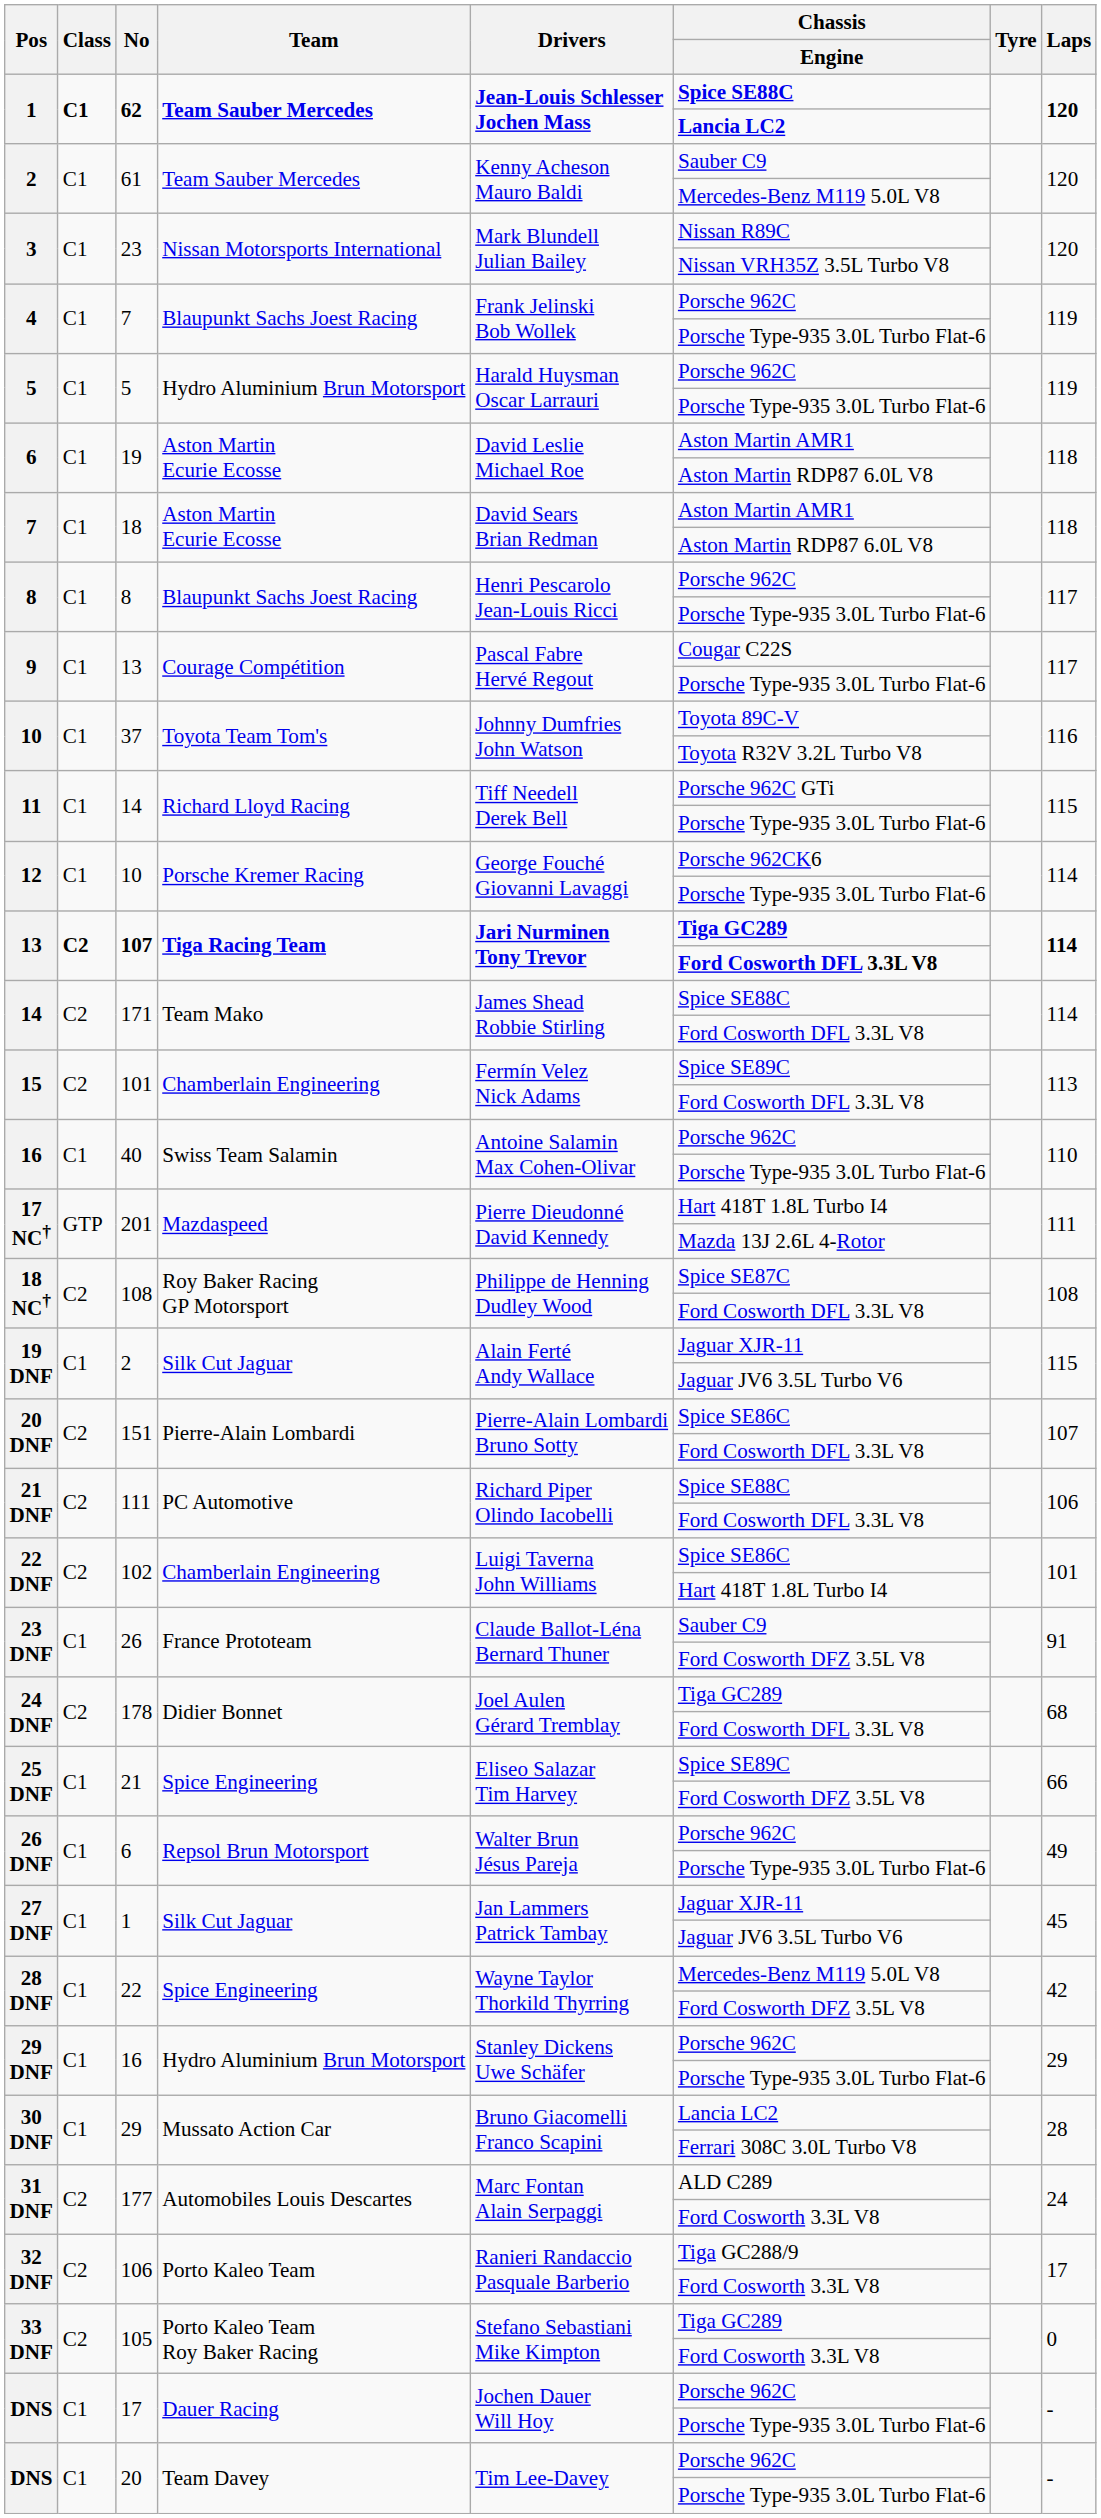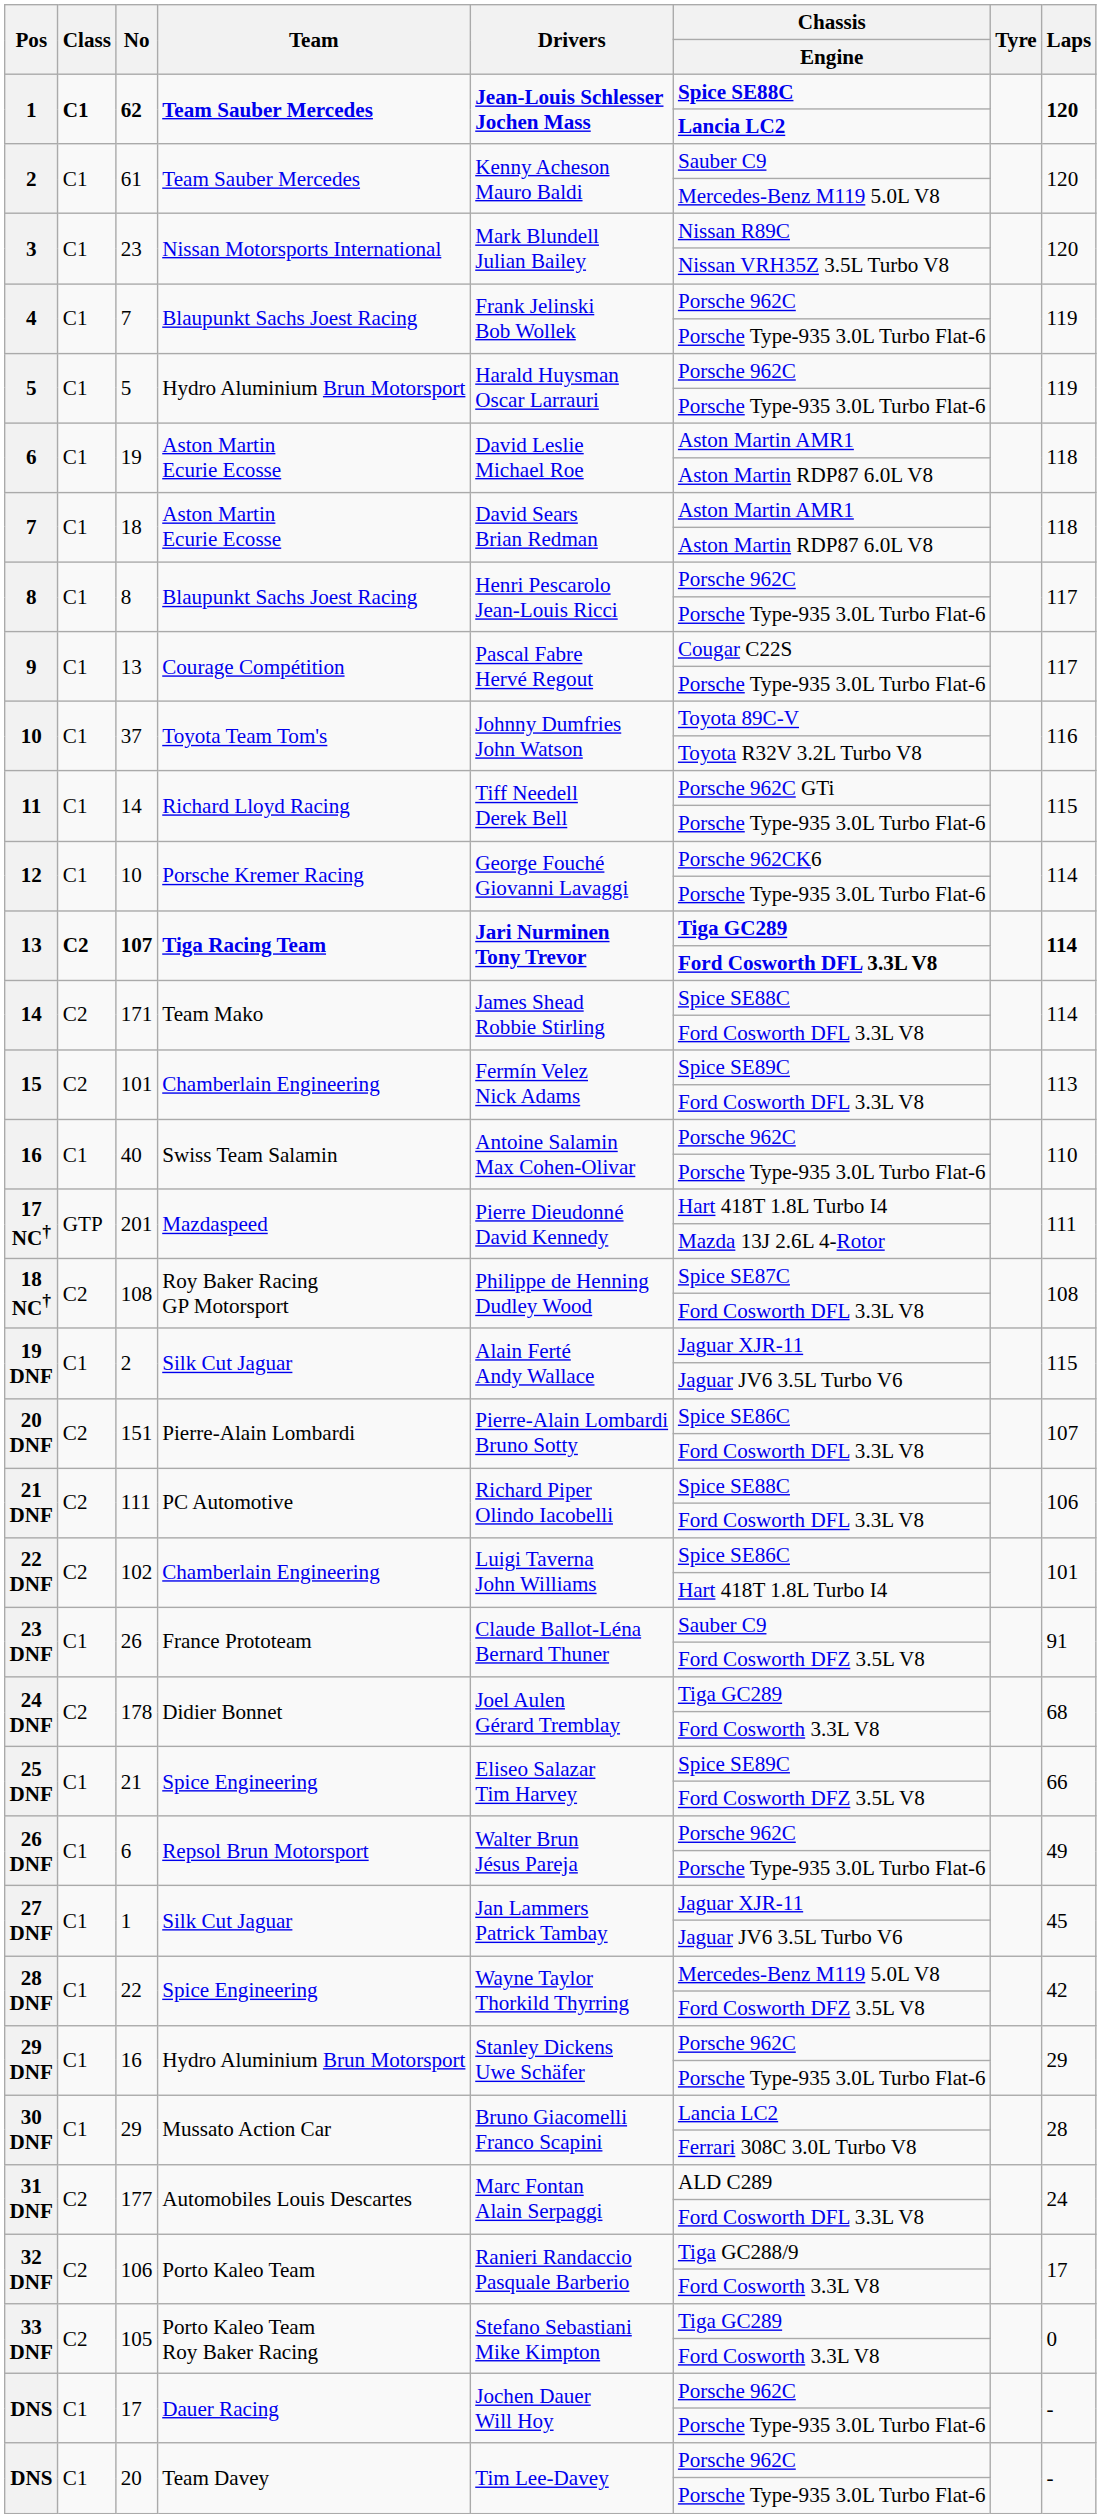row 50 | Chassis / Engine: Ford Cosworth DFL 3.3L V8 -> Ford Cosworth 3.3L V8
row 64 | Chassis / Engine: Ford Cosworth 3.3L V8 -> Ford Cosworth DFL 3.3L V8
